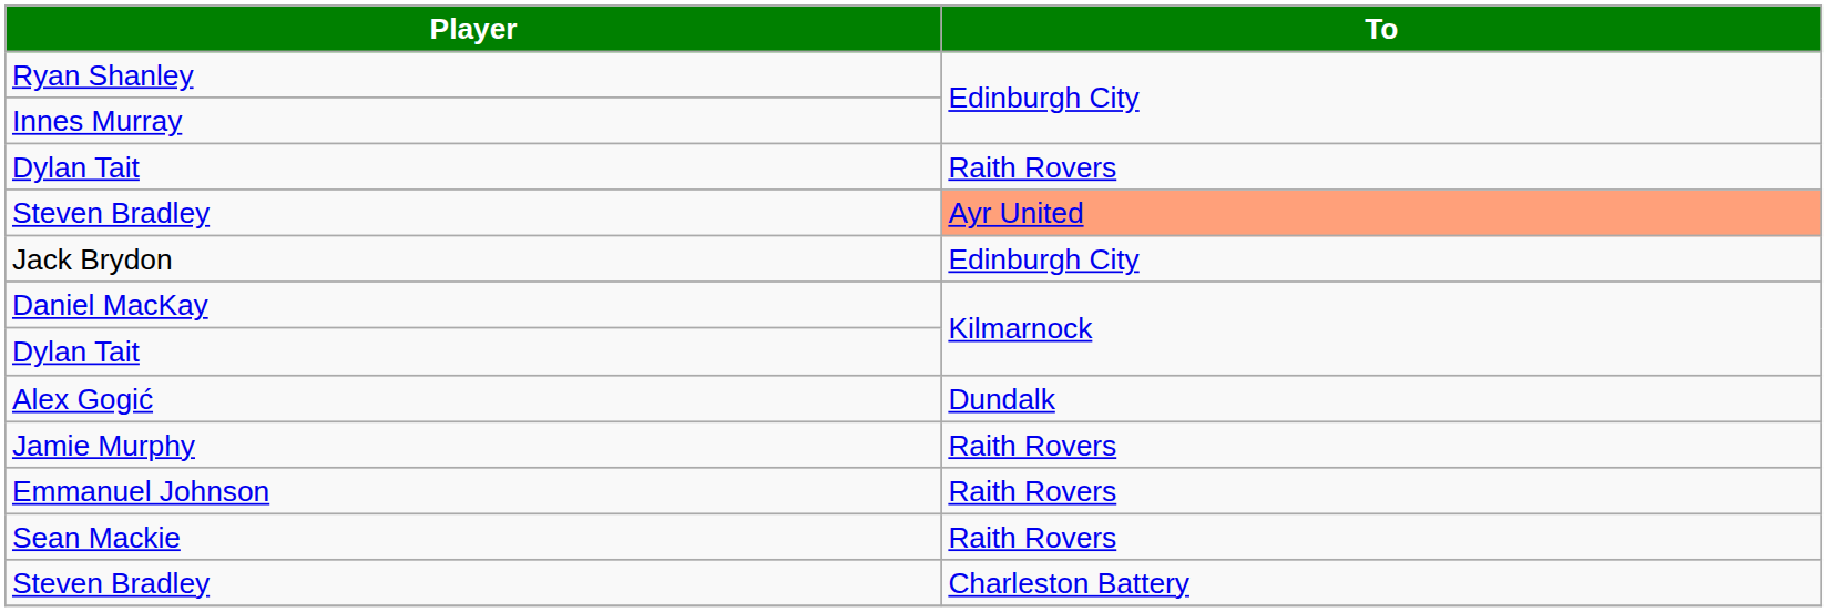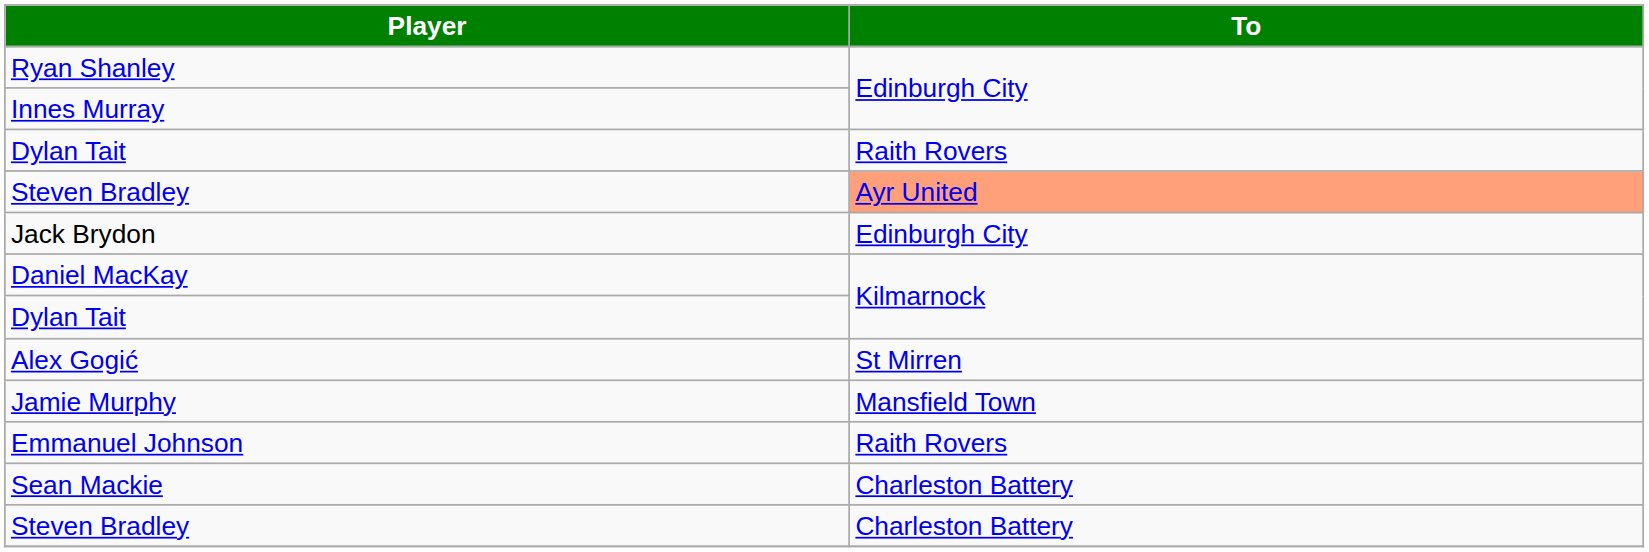row 9 | To: Dundalk -> St Mirren
row 10 | To: Raith Rovers -> Mansfield Town
row 12 | To: Raith Rovers -> Charleston Battery
